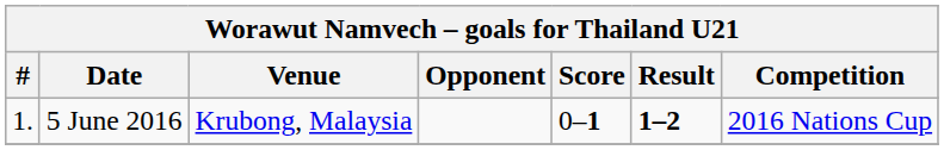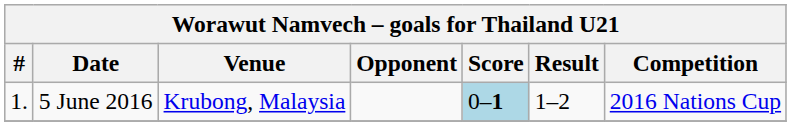5 June 2016 | Score: no background -> lightblue background
5 June 2016 | Result: bold -> normal
